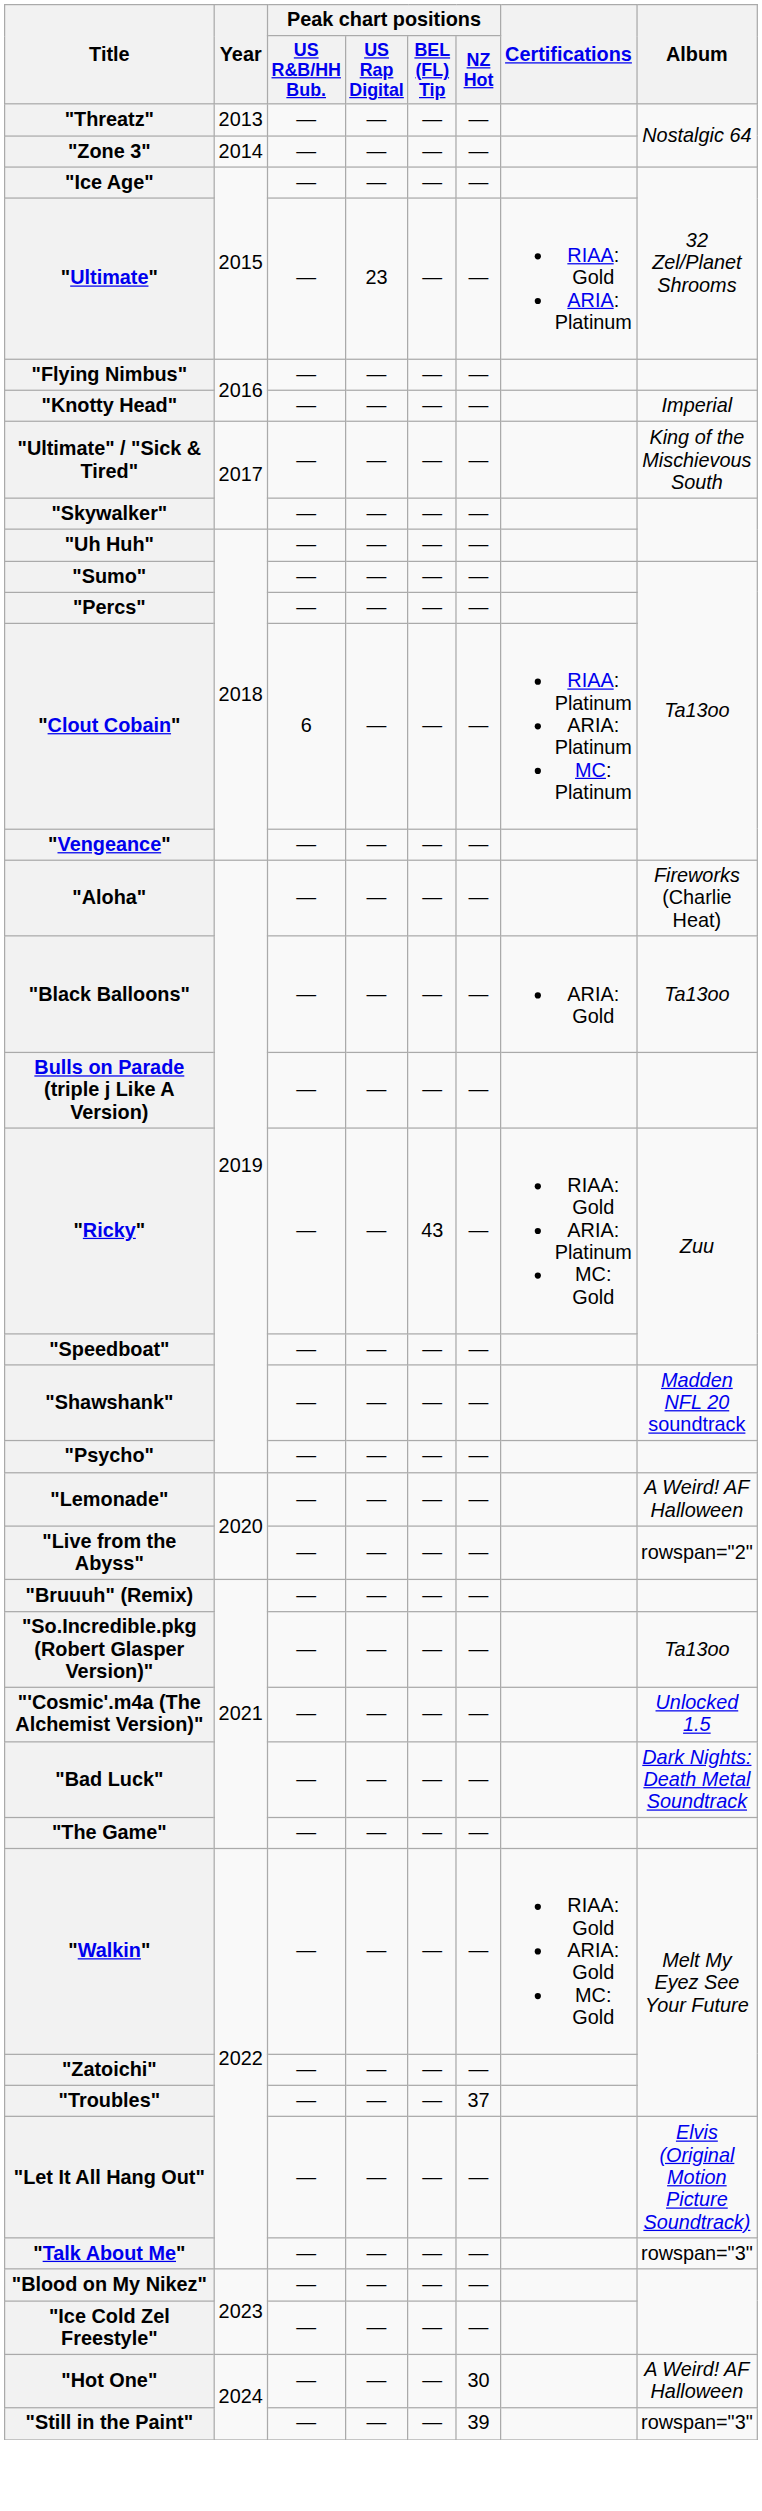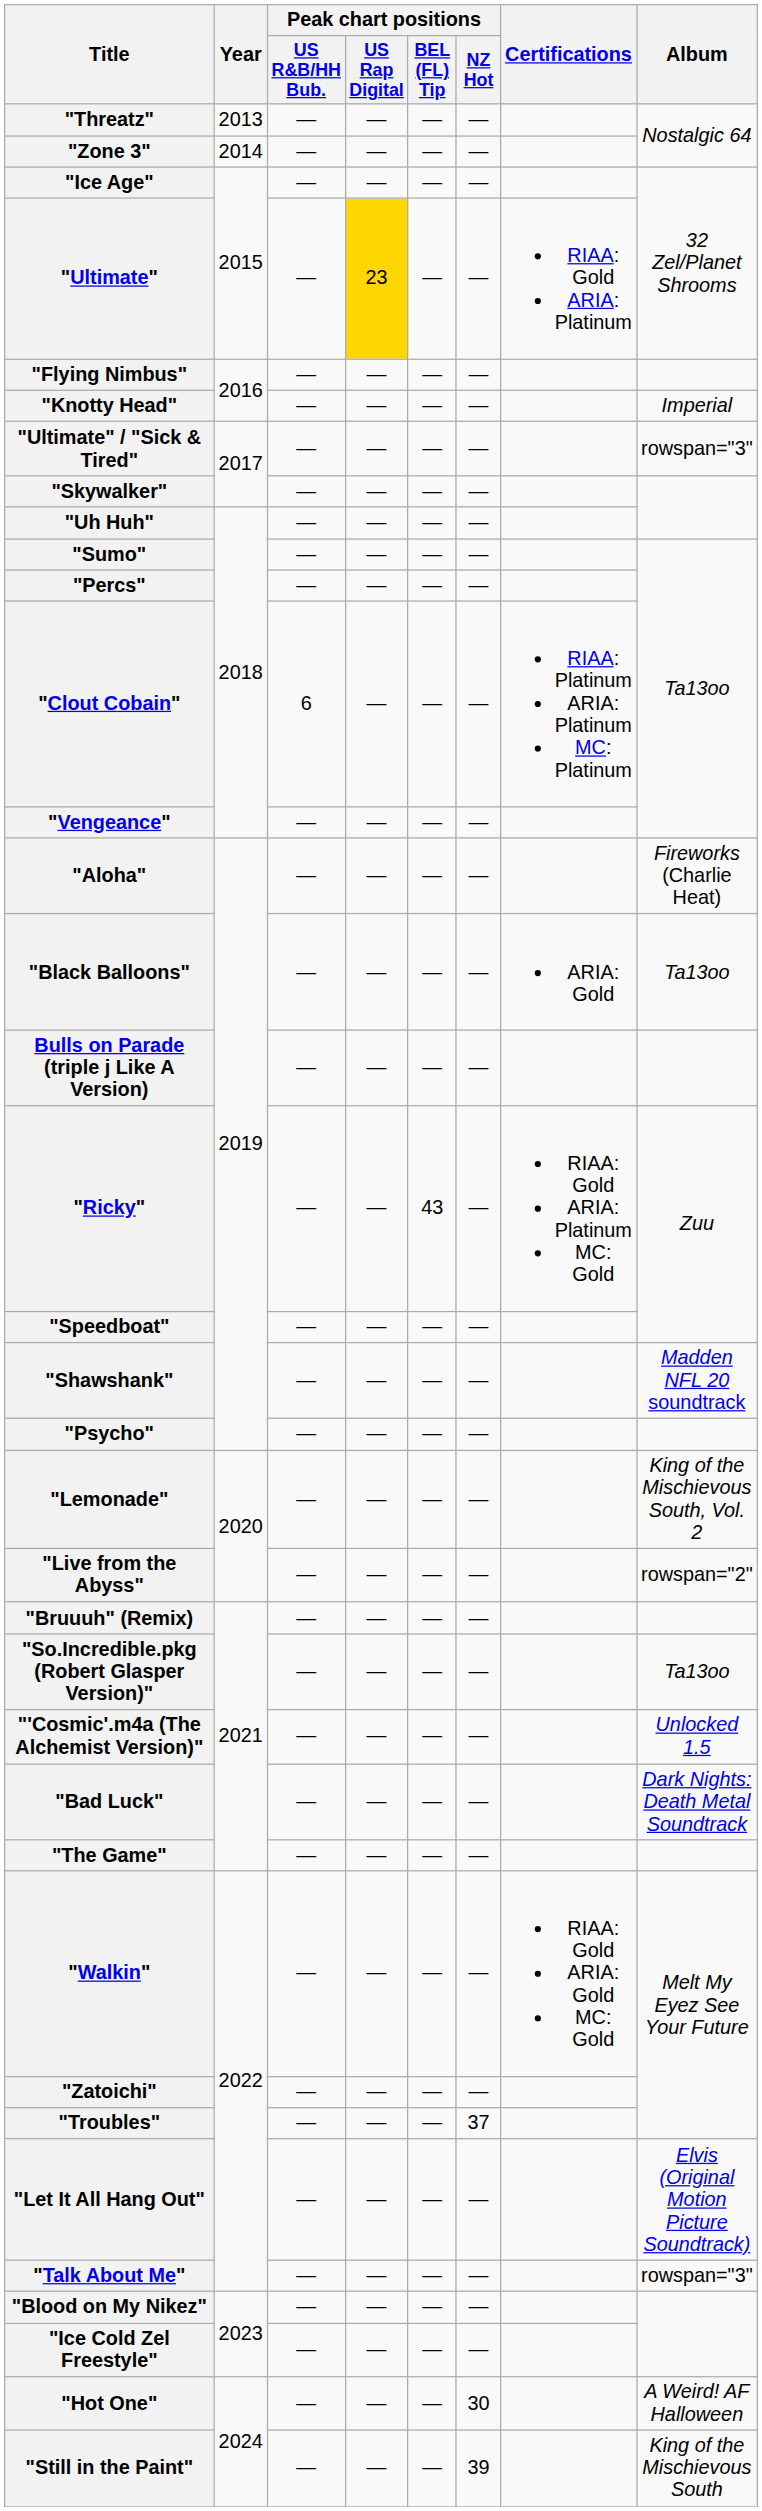"Ultimate" | Peak chart positions / US Rap Digital: no background -> gold background
"Ultimate" / "Sick & Tired" | Album: King of the Mischievous South -> rowspan="3"
"Lemonade" | Album: A Weird! AF Halloween -> King of the Mischievous South, Vol. 2
"Still in the Paint" | Album: rowspan="3" -> King of the Mischievous South
